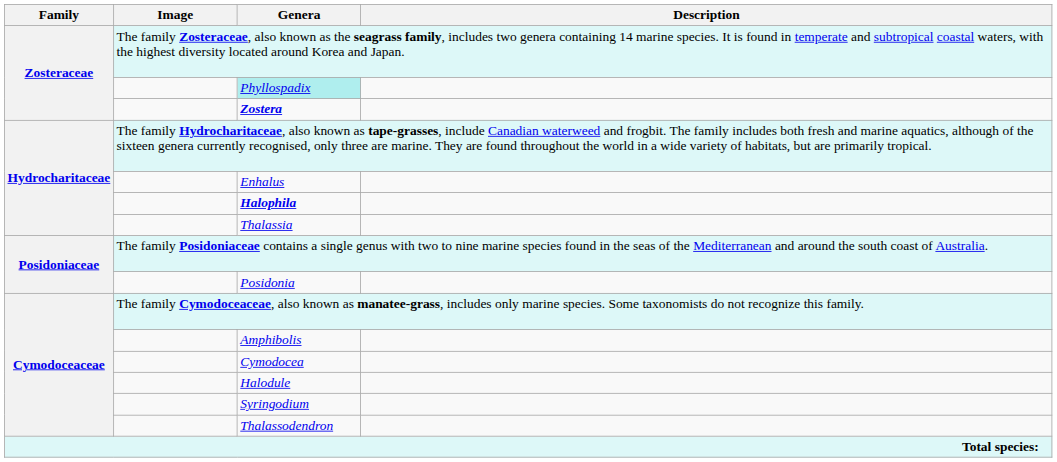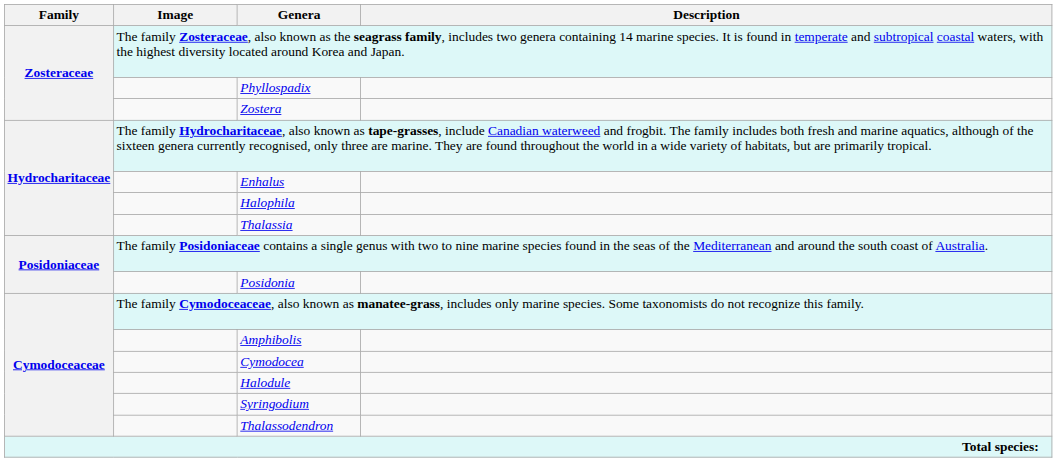Phyllospadix | Genera: paleturquoise background -> no background
Zostera | Genera: bold -> normal
Halophila | Genera: bold -> normal
